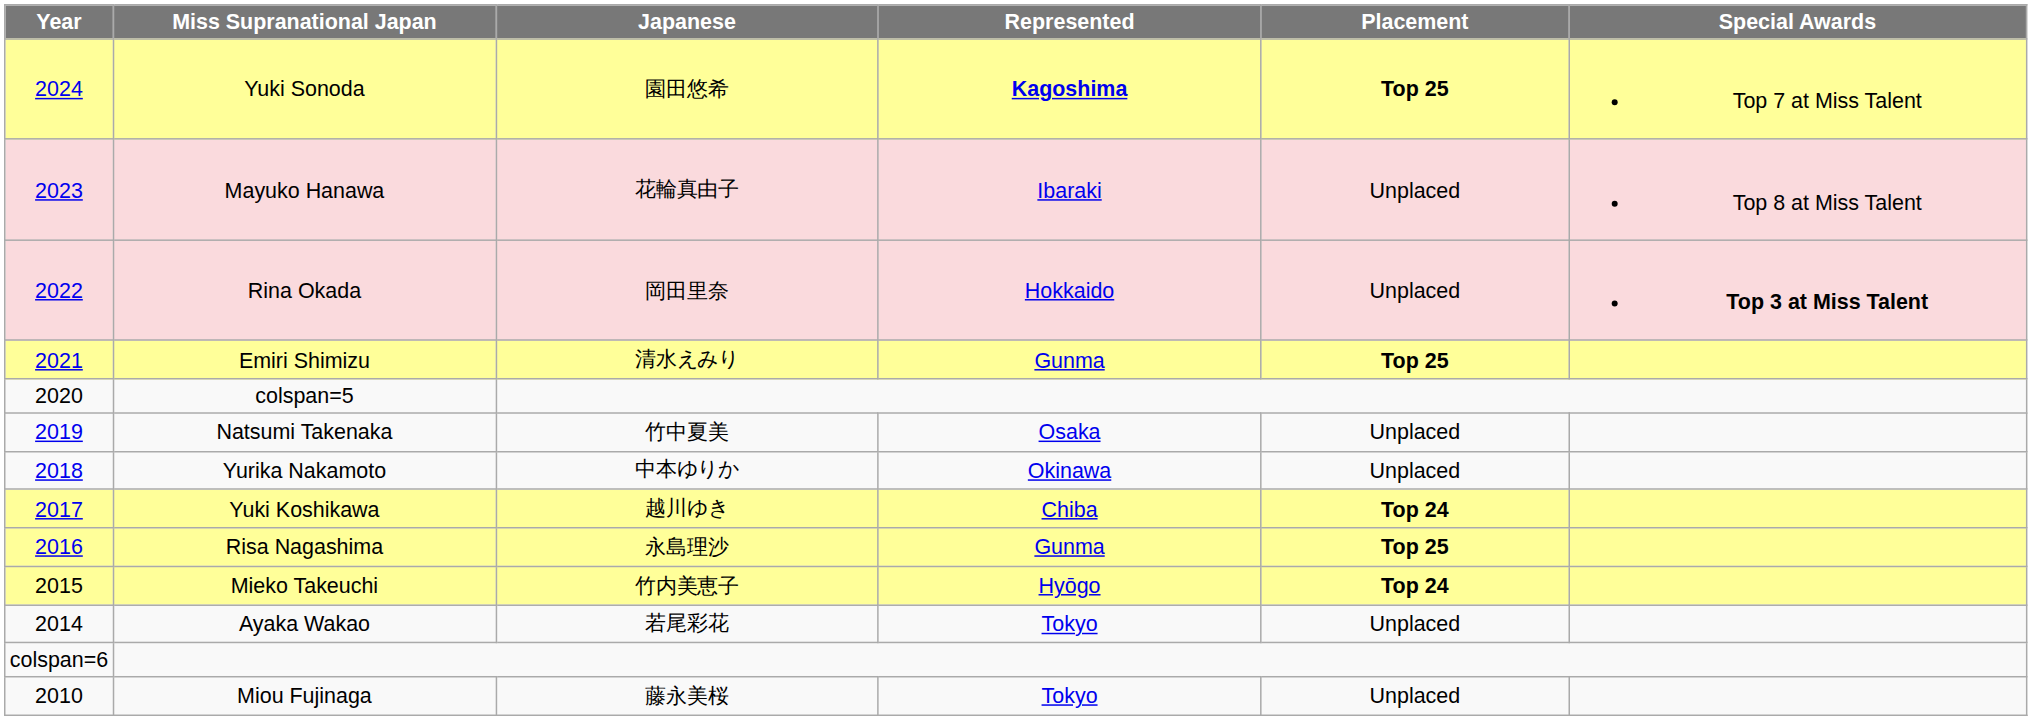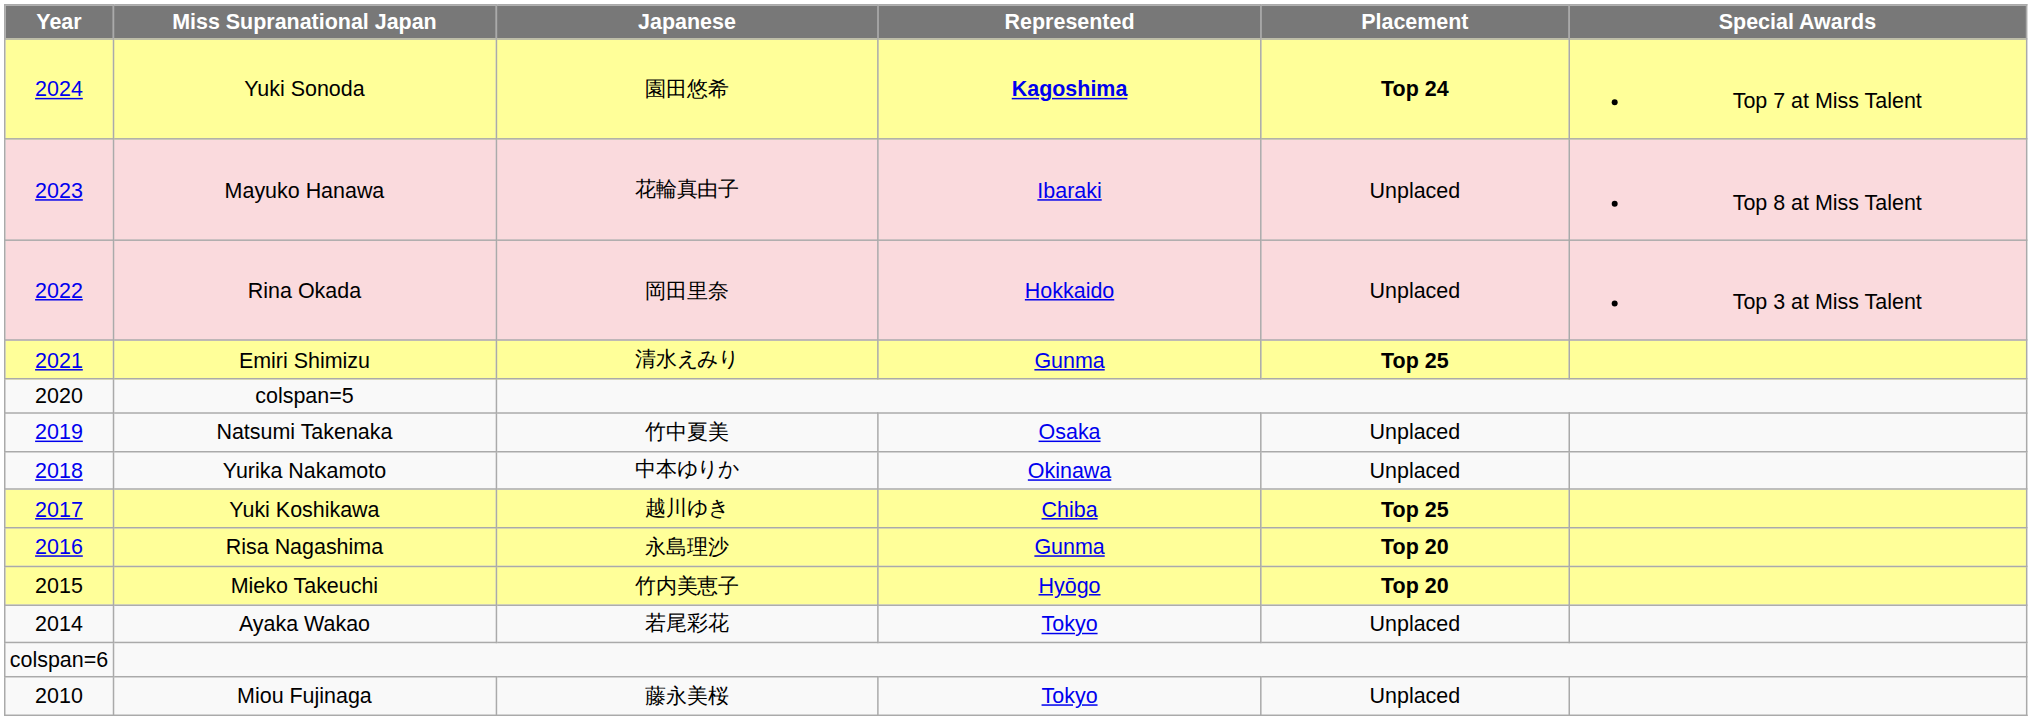Yuki Sonoda | Placement: Top 25 -> Top 24
Rina Okada | Special Awards: bold -> normal
Yuki Koshikawa | Placement: Top 24 -> Top 25
Risa Nagashima | Placement: Top 25 -> Top 20
Mieko Takeuchi | Placement: Top 24 -> Top 20
